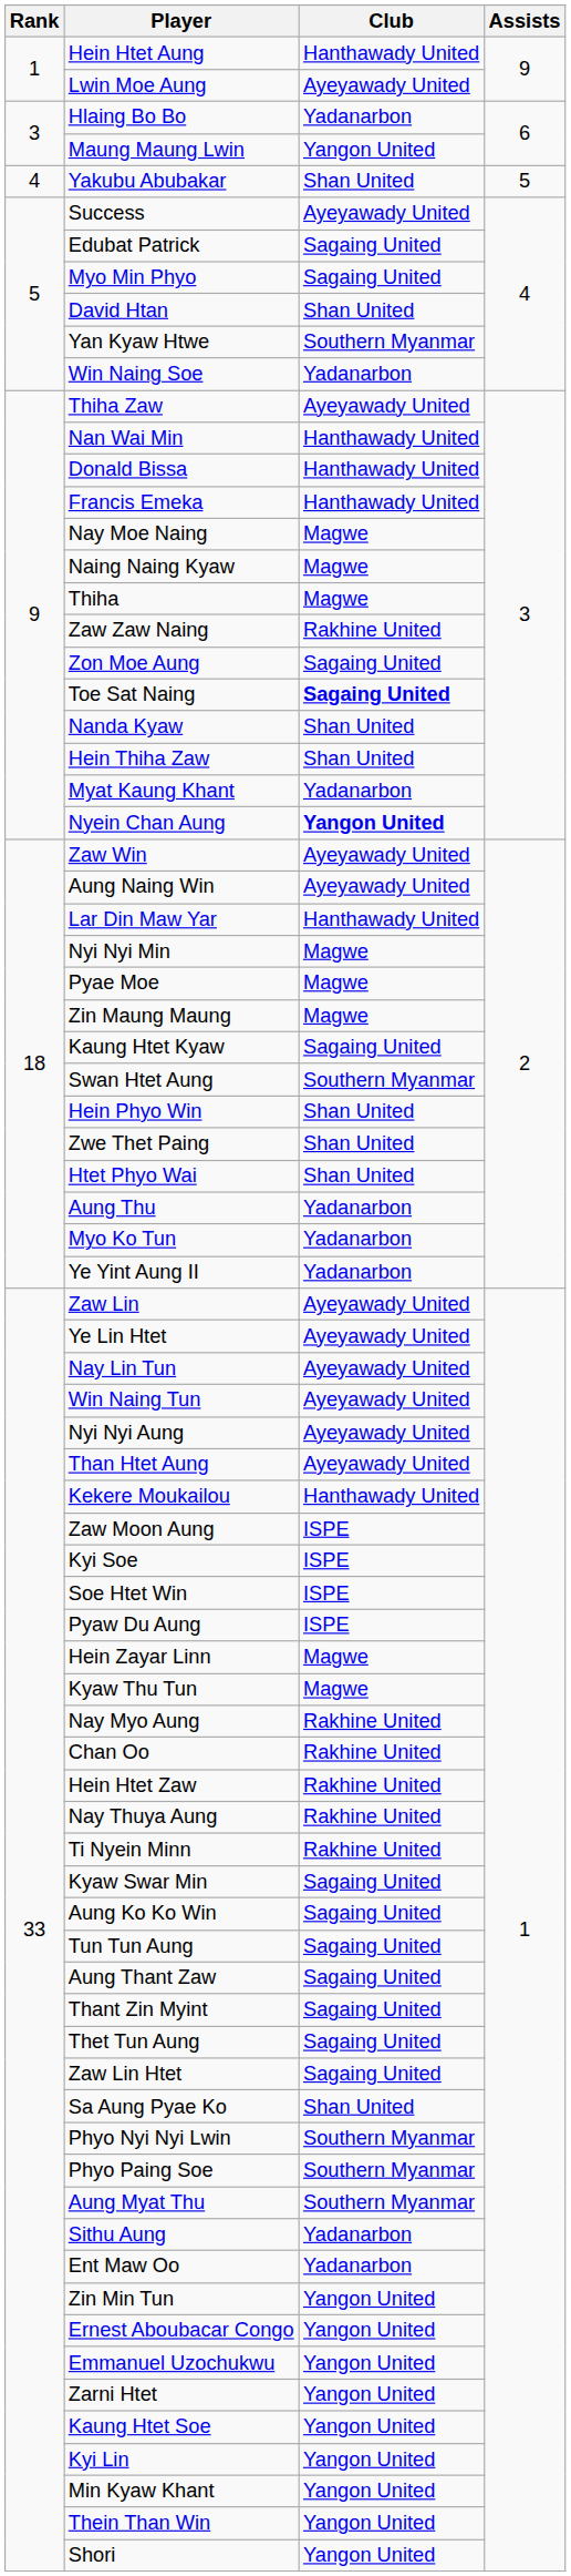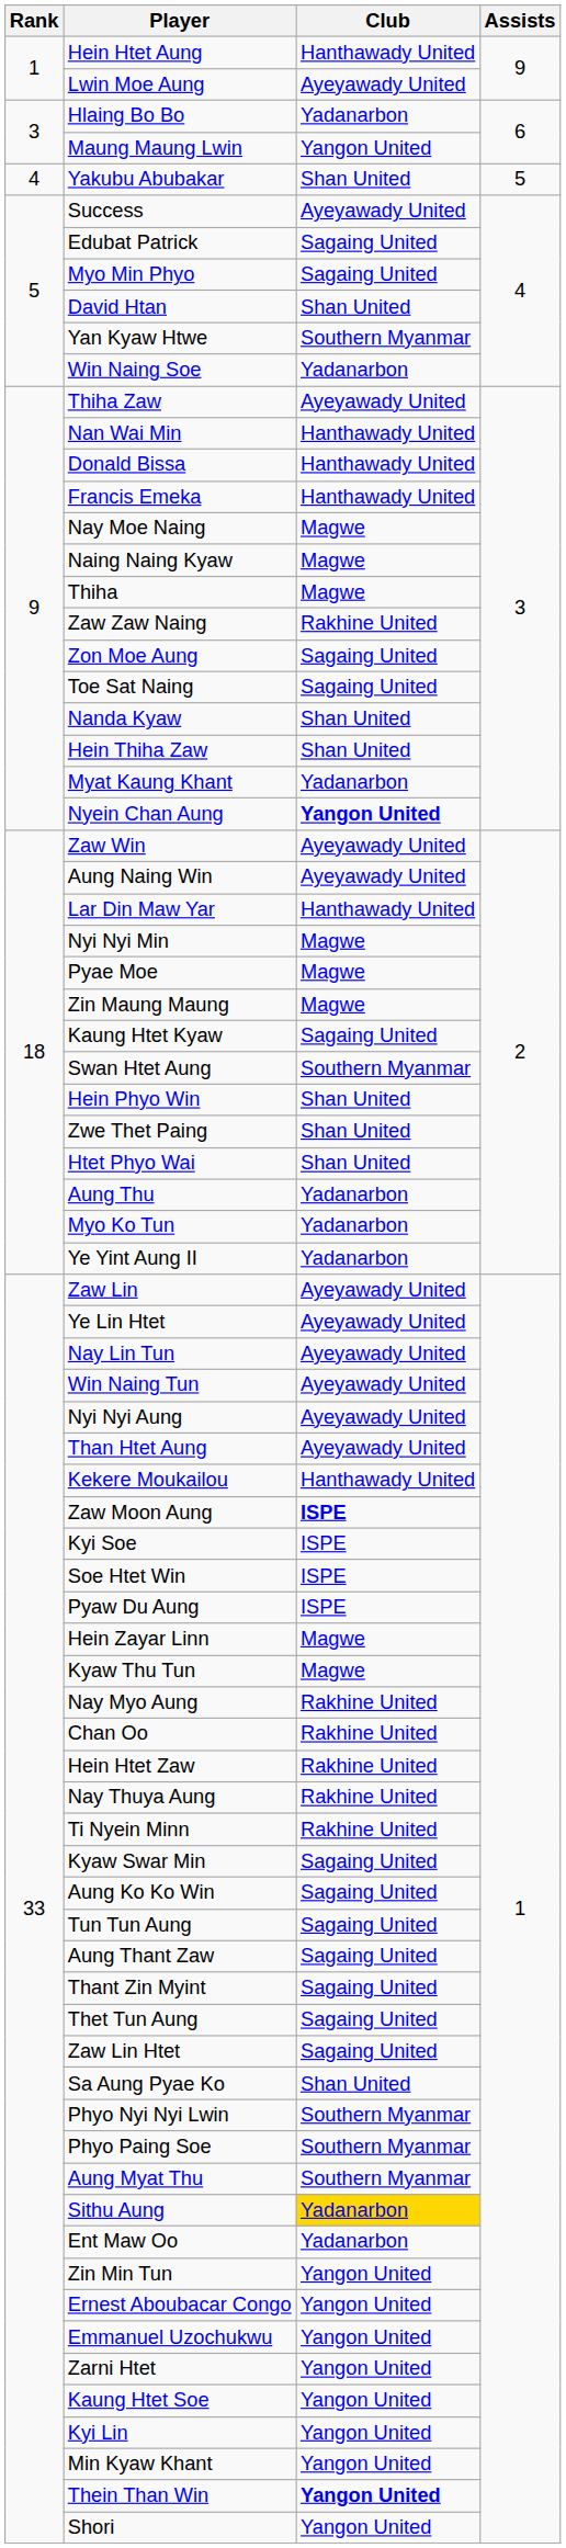Toe Sat Naing | Club: bold -> normal
Zaw Moon Aung | Club: normal -> bold
Sithu Aung | Club: no background -> gold background
Thein Than Win | Club: normal -> bold
